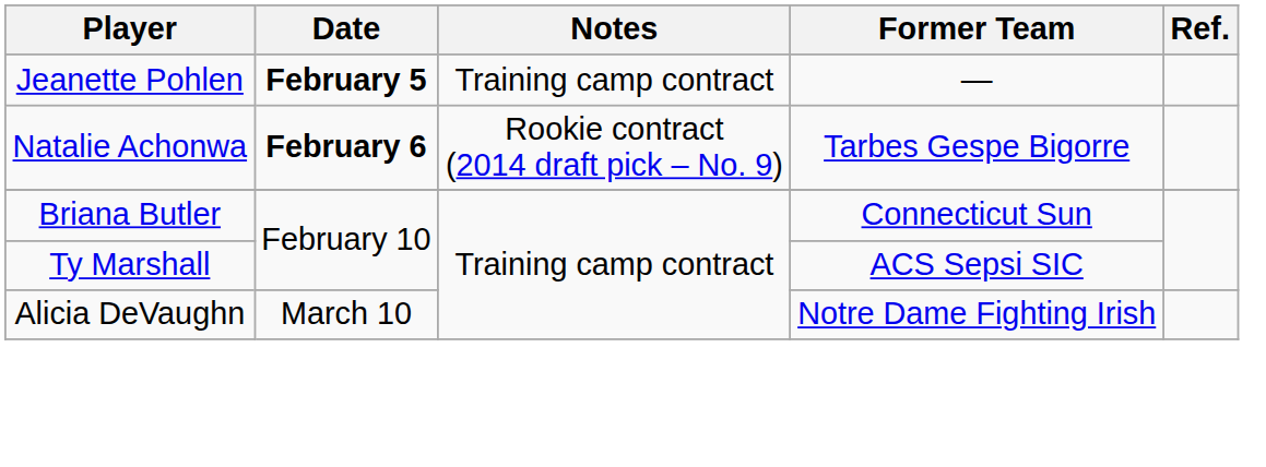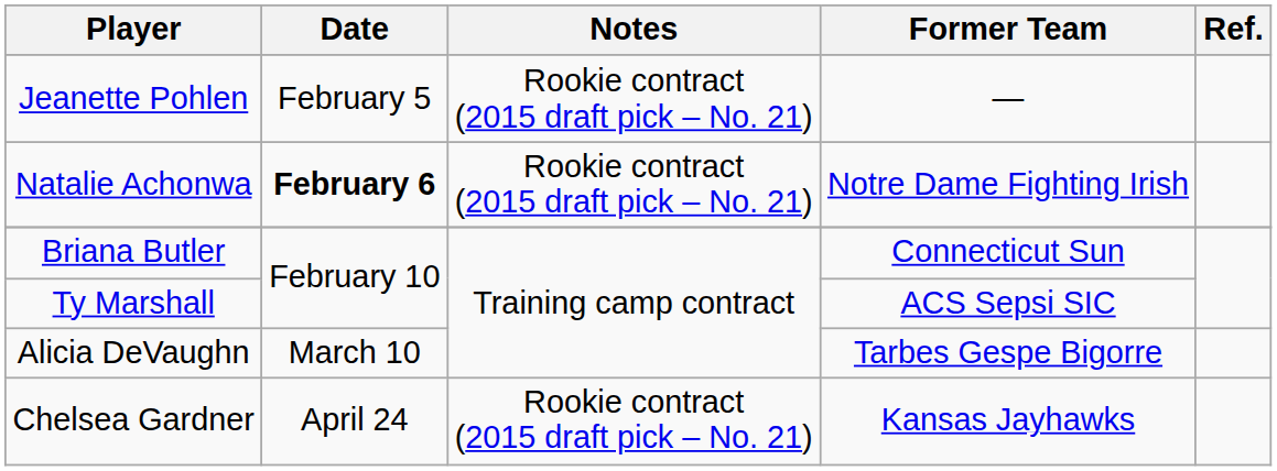Jeanette Pohlen | Date: bold -> normal
Jeanette Pohlen | Notes: Training camp contract -> Rookie contract (2015 draft pick – No. 21)
Natalie Achonwa | Notes: Rookie contract (2014 draft pick – No. 9) -> Rookie contract (2015 draft pick – No. 21)
Natalie Achonwa | Former Team: Tarbes Gespe Bigorre -> Notre Dame Fighting Irish
Alicia DeVaughn | Former Team: Notre Dame Fighting Irish -> Tarbes Gespe Bigorre
+ row: Chelsea Gardner | April 24 | Rookie contract (2015 draft pick – No. 21) | Kansas Jayhawks
